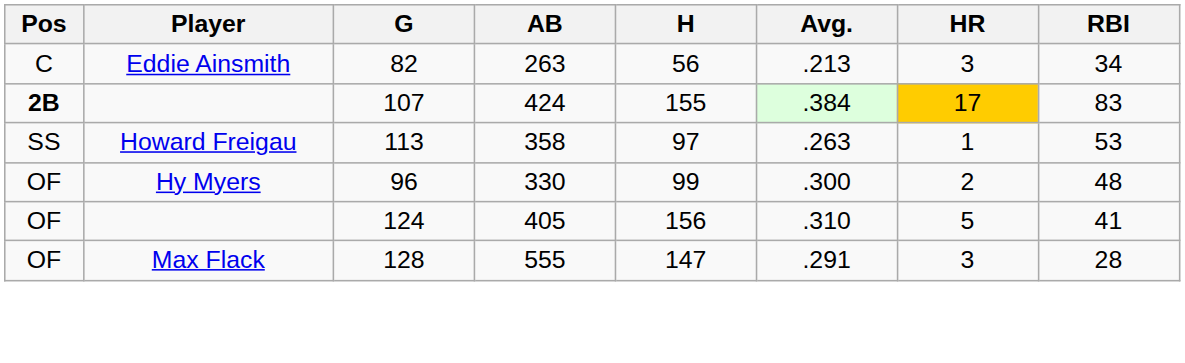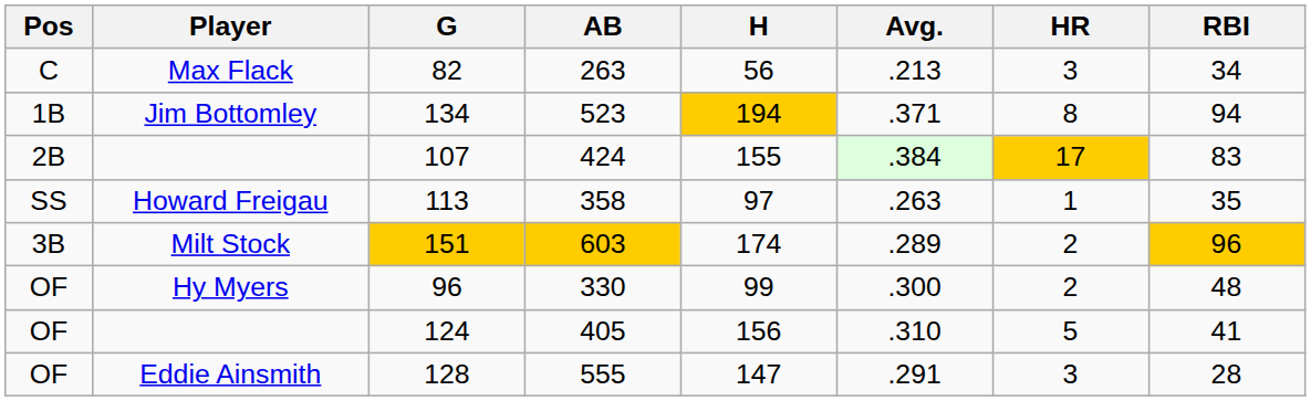82 | Player: Eddie Ainsmith -> Max Flack
+ row: 1B | Jim Bottomley | 134 | 523 | 194 | .371 | 8 | 94
107 | Pos: bold -> normal
113 | RBI: 53 -> 35
+ row: 3B | Milt Stock | 151 | 603 | 174 | .289 | 2 | 96
128 | Player: Max Flack -> Eddie Ainsmith
